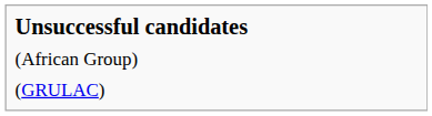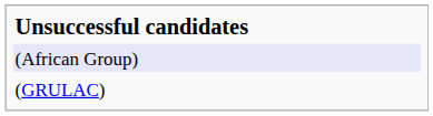row 2 | column 1: no background -> lavender background
